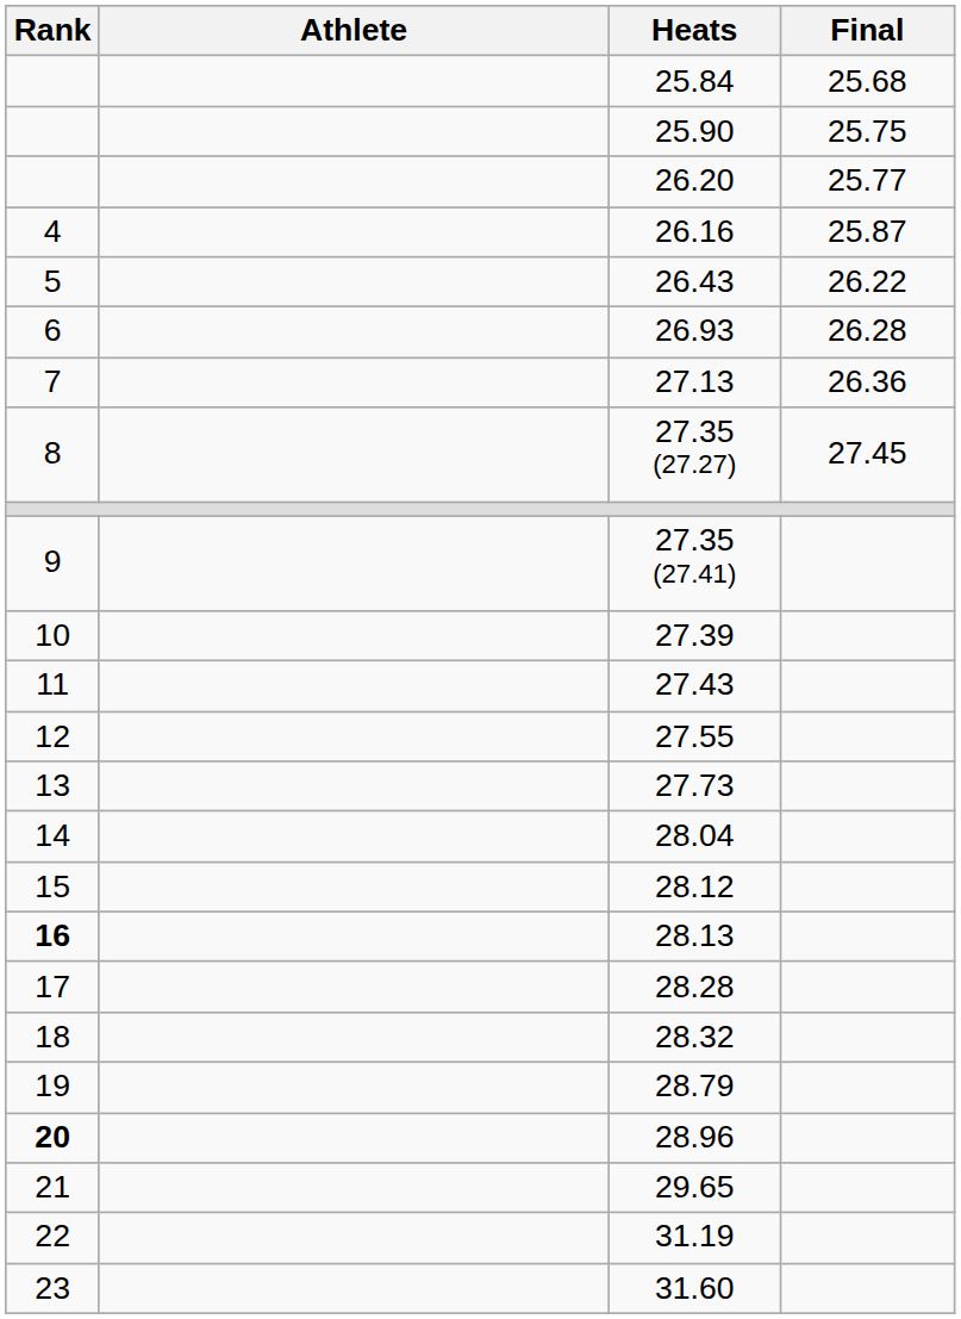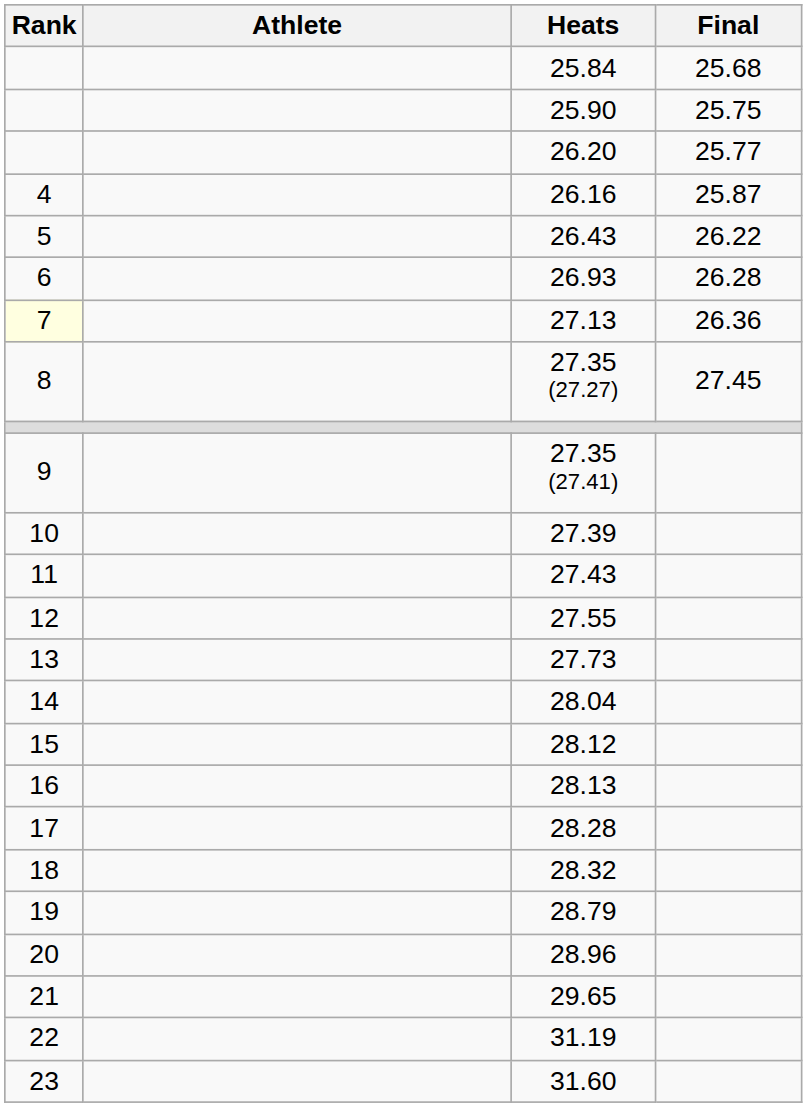27.13 | Rank: no background -> lightyellow background
28.13 | Rank: bold -> normal
28.96 | Rank: bold -> normal
